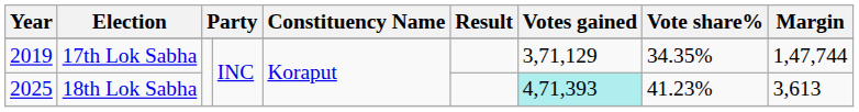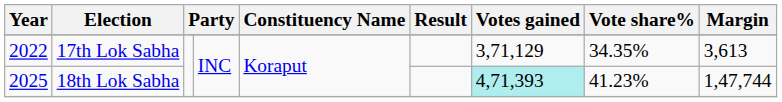17th Lok Sabha | Year: 2019 -> 2022
17th Lok Sabha | Margin: 1,47,744 -> 3,613
18th Lok Sabha | Margin: 3,613 -> 1,47,744
